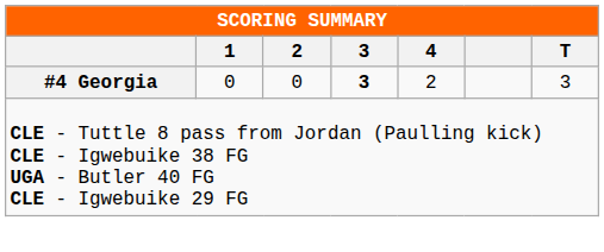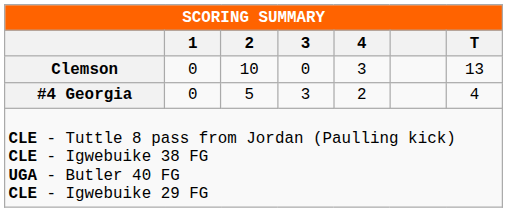+ row: Clemson | 0 | 10 | 0 | 3 | 13
#4 Georgia | 2: 0 -> 5
#4 Georgia | 3: bold -> normal
#4 Georgia | T: 3 -> 4
